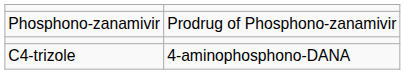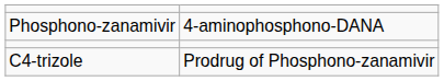row 2 | column 2: Prodrug of Phosphono-zanamivir -> 4-aminophosphono-DANA
row 4 | column 2: 4-aminophosphono-DANA -> Prodrug of Phosphono-zanamivir
